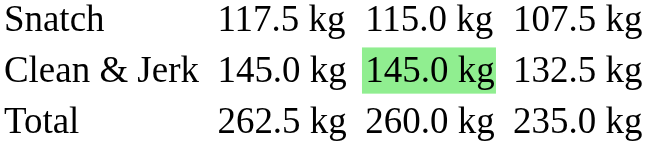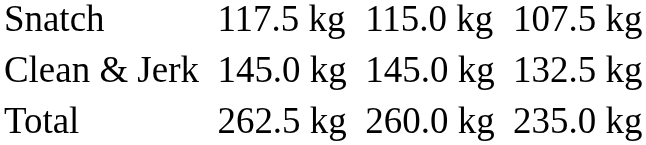Clean & Jerk | column 3: lightgreen background -> no background
